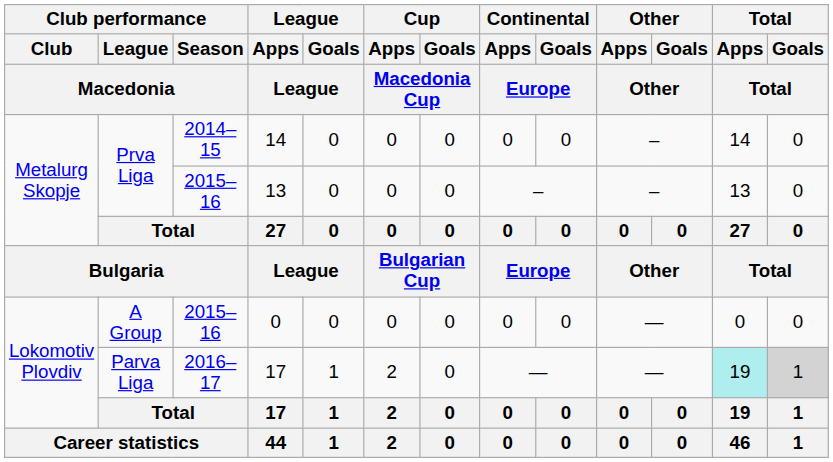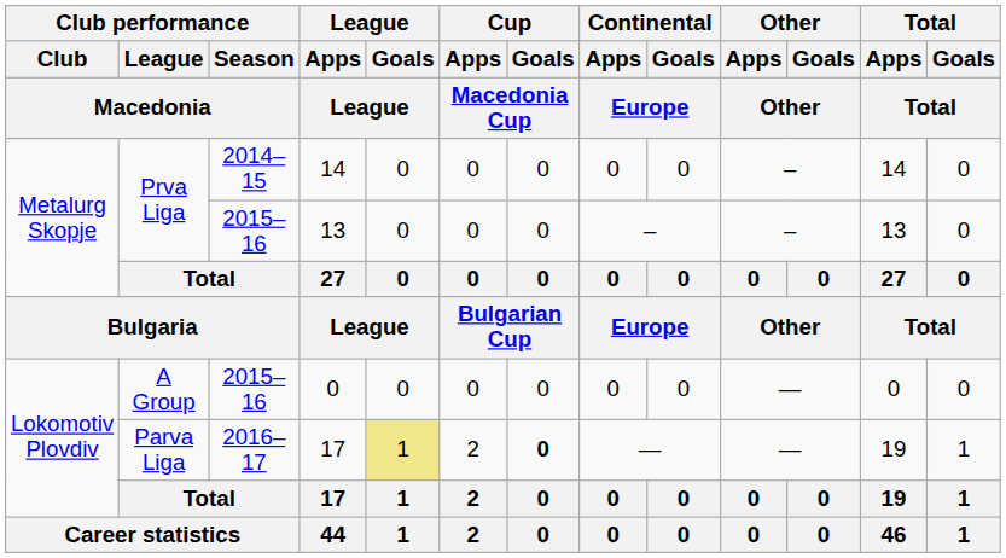Parva Liga / 17 | League / Goals / League: no background -> khaki background
Parva Liga / 17 | Cup / Goals / Macedonia Cup: normal -> bold
Parva Liga / 17 | Total / Apps / Total: paleturquoise background -> no background
Parva Liga / 17 | Total / Goals / Total: lightgrey background -> no background
